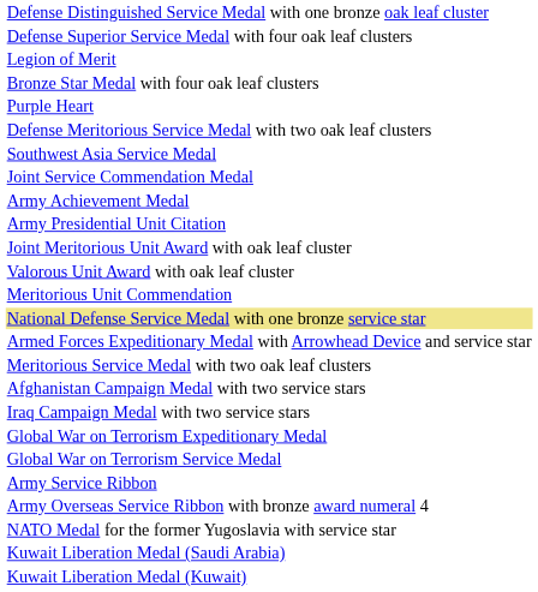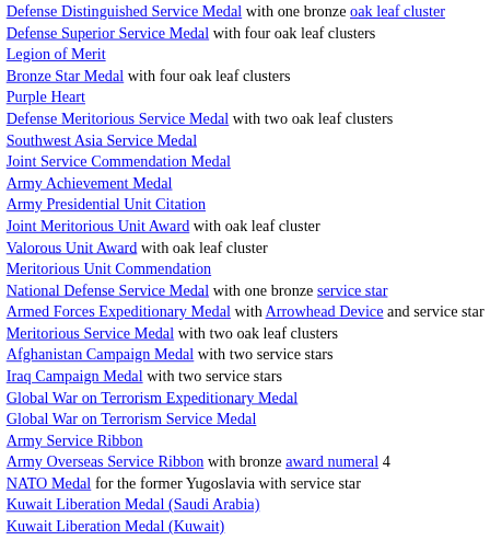row 14 | column 1: khaki background -> no background
